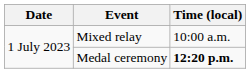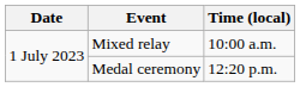Medal ceremony | Time (local): bold -> normal
